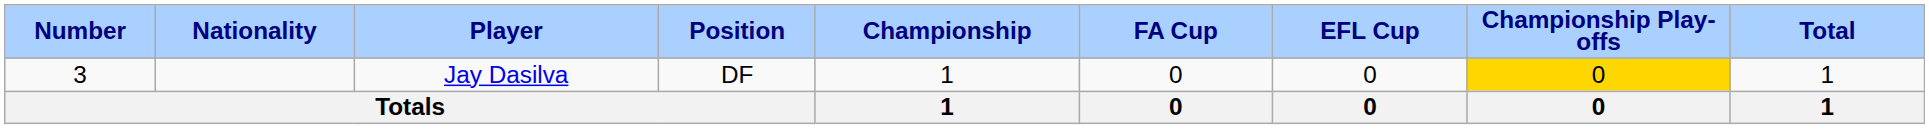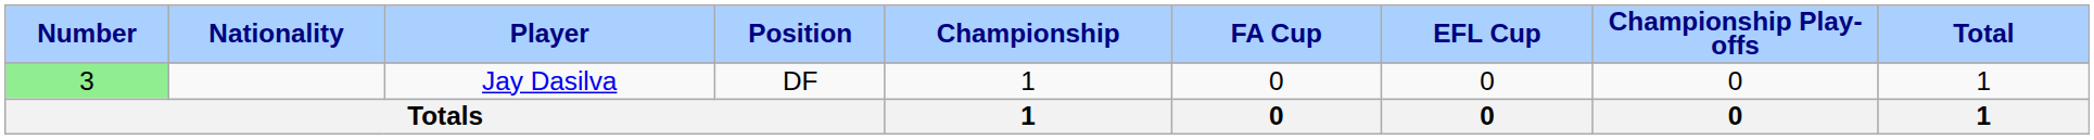Jay Dasilva | Number: no background -> lightgreen background
Jay Dasilva | Championship Play-offs: gold background -> no background
